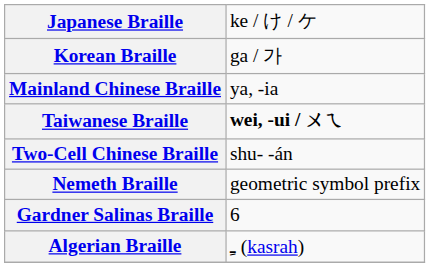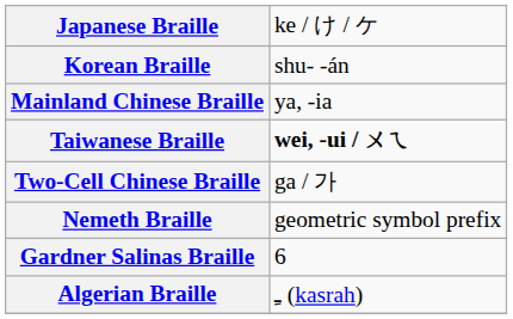Korean Braille | column 2: ga / 가 -> shu- -án
Two-Cell Chinese Braille | column 2: shu- -án -> ga / 가
